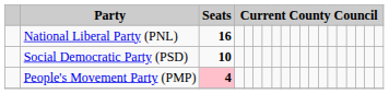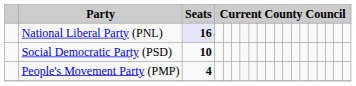National Liberal Party (PNL) | Seats: no background -> lavender background
People's Movement Party (PMP) | Seats: pink background -> no background
